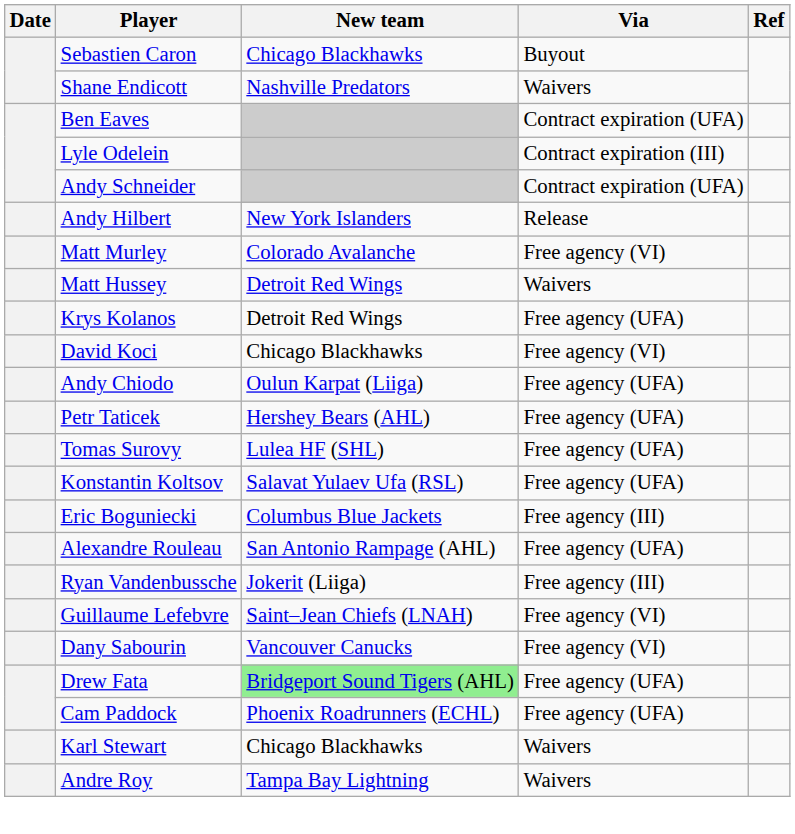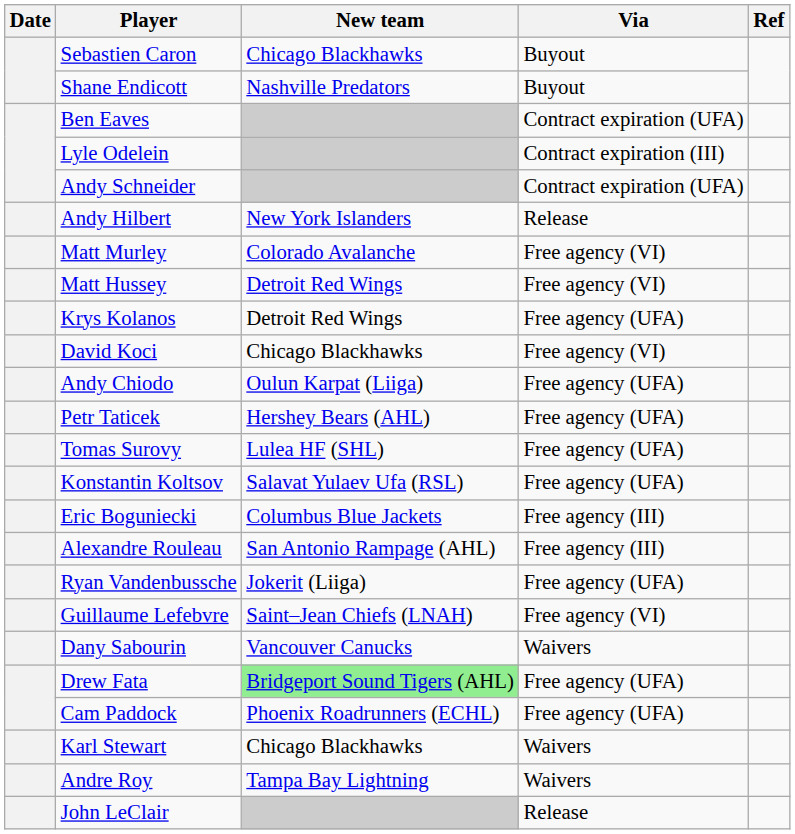Shane Endicott | Via: Waivers -> Buyout
Matt Hussey | Via: Waivers -> Free agency (VI)
Alexandre Rouleau | Via: Free agency (UFA) -> Free agency (III)
Ryan Vandenbussche | Via: Free agency (III) -> Free agency (UFA)
Dany Sabourin | Via: Free agency (VI) -> Waivers
+ row: John LeClair | Release
